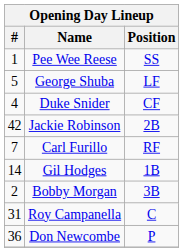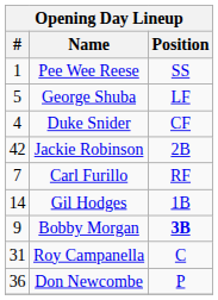Bobby Morgan | #: 2 -> 9
Bobby Morgan | Position: normal -> bold
